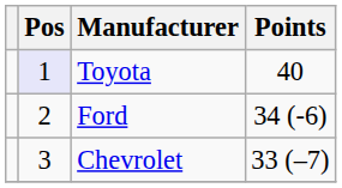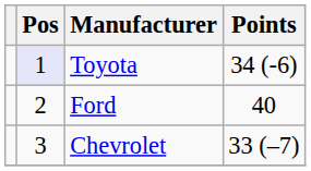Toyota | Points: 40 -> 34 (-6)
Ford | Points: 34 (-6) -> 40
